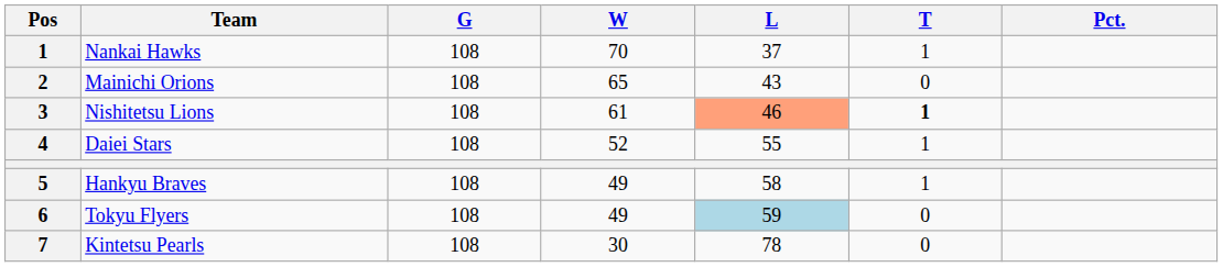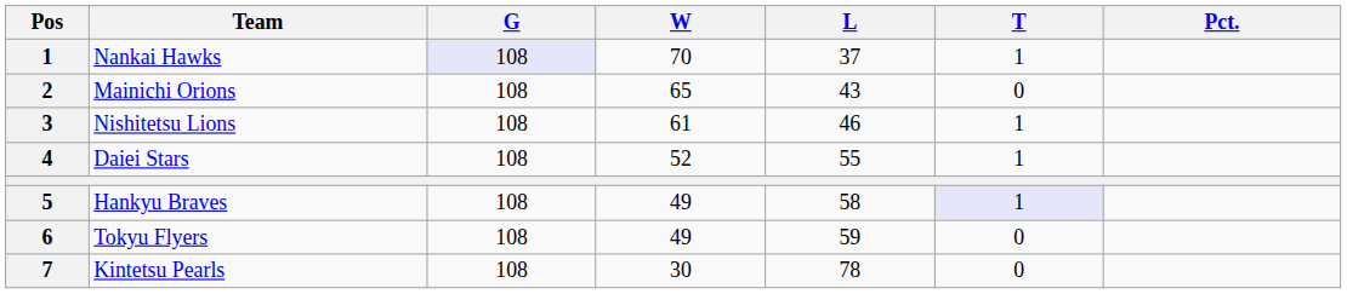Nankai Hawks | G: no background -> lavender background
Nishitetsu Lions | L: lightsalmon background -> no background
Nishitetsu Lions | T: bold -> normal
Hankyu Braves | T: no background -> lavender background
Tokyu Flyers | L: lightblue background -> no background
